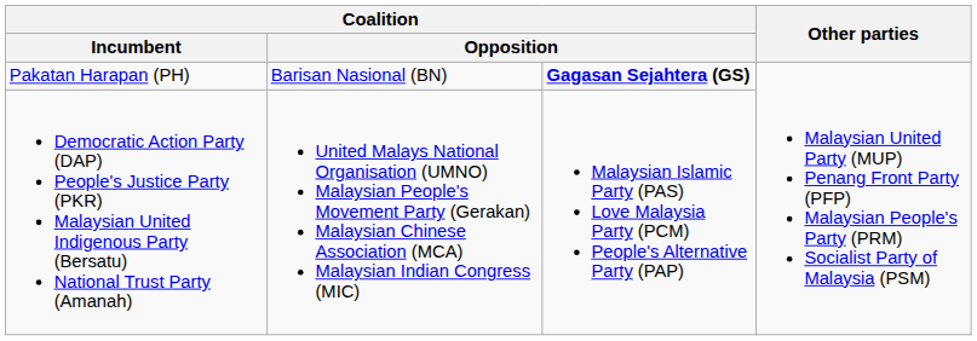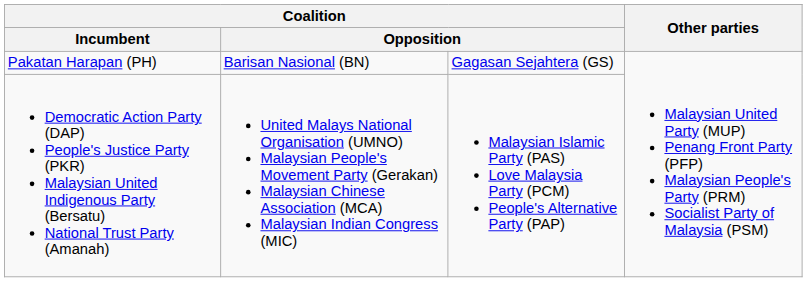Pakatan Harapan (PH) | column 3: bold -> normal
